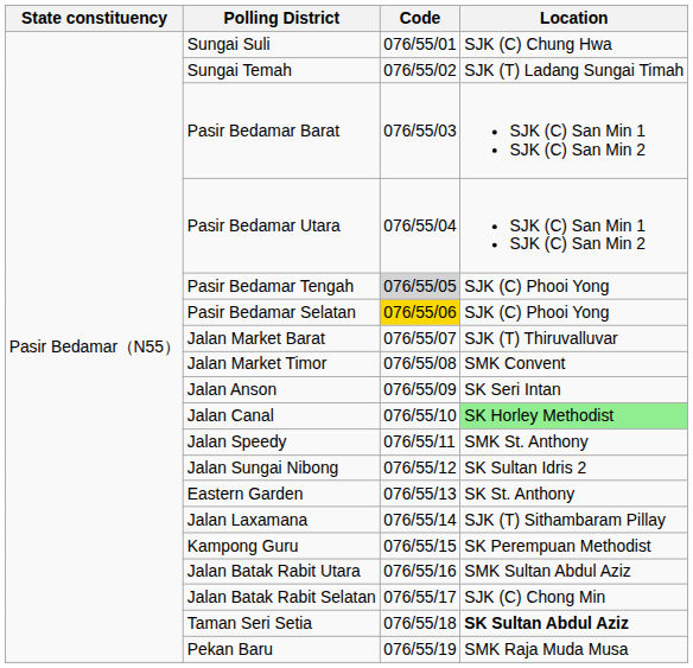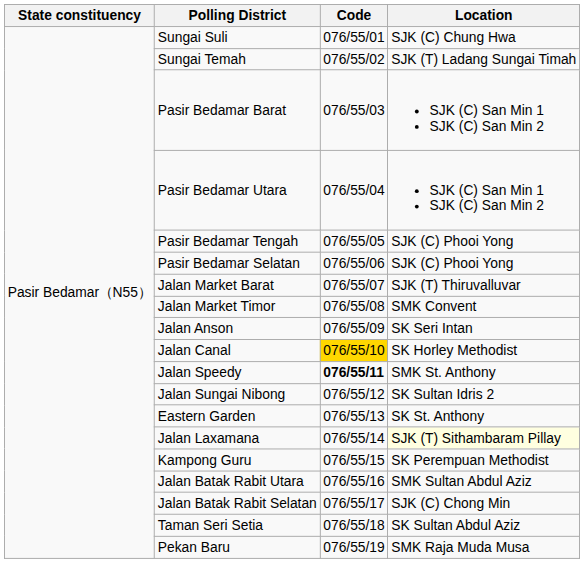Pasir Bedamar Tengah | Code: lightgrey background -> no background
Pasir Bedamar Selatan | Code: gold background -> no background
Jalan Canal | Code: no background -> gold background
Jalan Canal | Location: lightgreen background -> no background
Jalan Speedy | Code: normal -> bold
Jalan Laxamana | Location: no background -> lightyellow background
Taman Seri Setia | Location: bold -> normal
